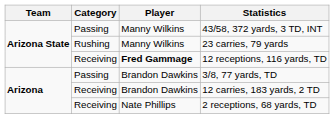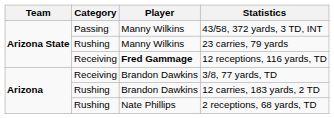3/8, 77 yards, TD | Category: Passing -> Receiving
12 carries, 183 yards, 2 TD | Category: Receiving -> Rushing
2 receptions, 68 yards, TD | Category: Receiving -> Rushing
